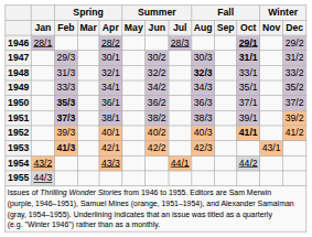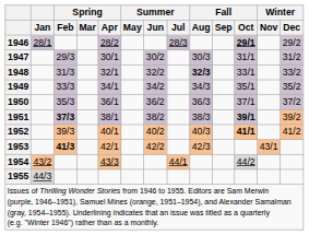1947 | Fall / Oct: bold -> normal
1950 | Spring / Feb: bold -> normal
1951 | Fall / Oct: normal -> bold
